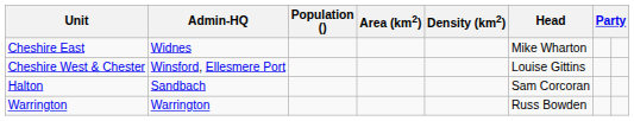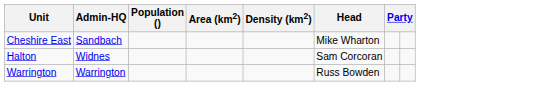Cheshire East | Admin-HQ: Widnes -> Sandbach
- row: Cheshire West & Chester | Winsford, Ellesmere Port | Louise Gittins
Halton | Admin-HQ: Sandbach -> Widnes
